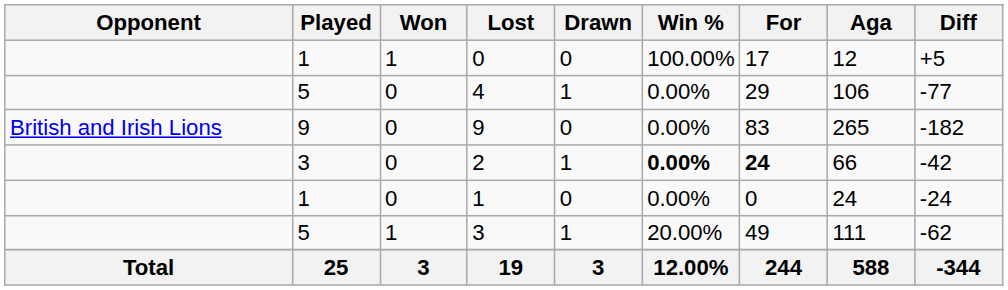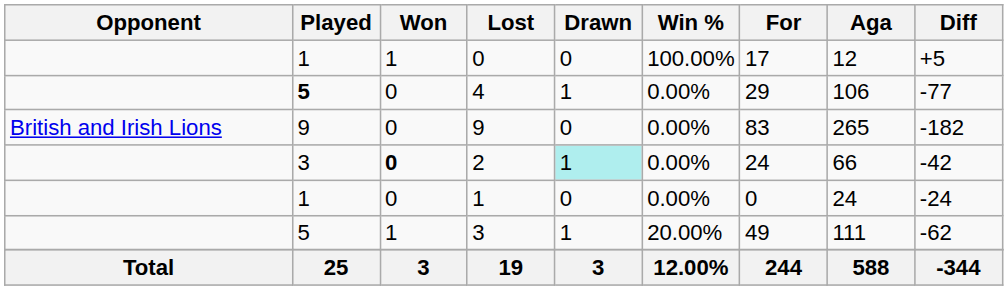4 | Played: normal -> bold
2 | Won: normal -> bold
2 | Drawn: no background -> paleturquoise background
2 | Win %: bold -> normal
2 | For: bold -> normal
